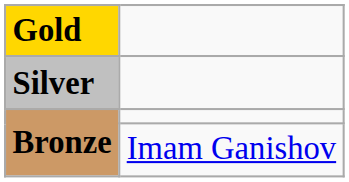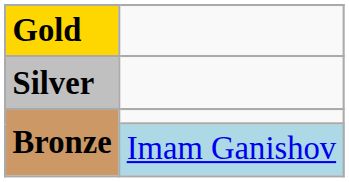row 4 | column 2: no background -> lightblue background
